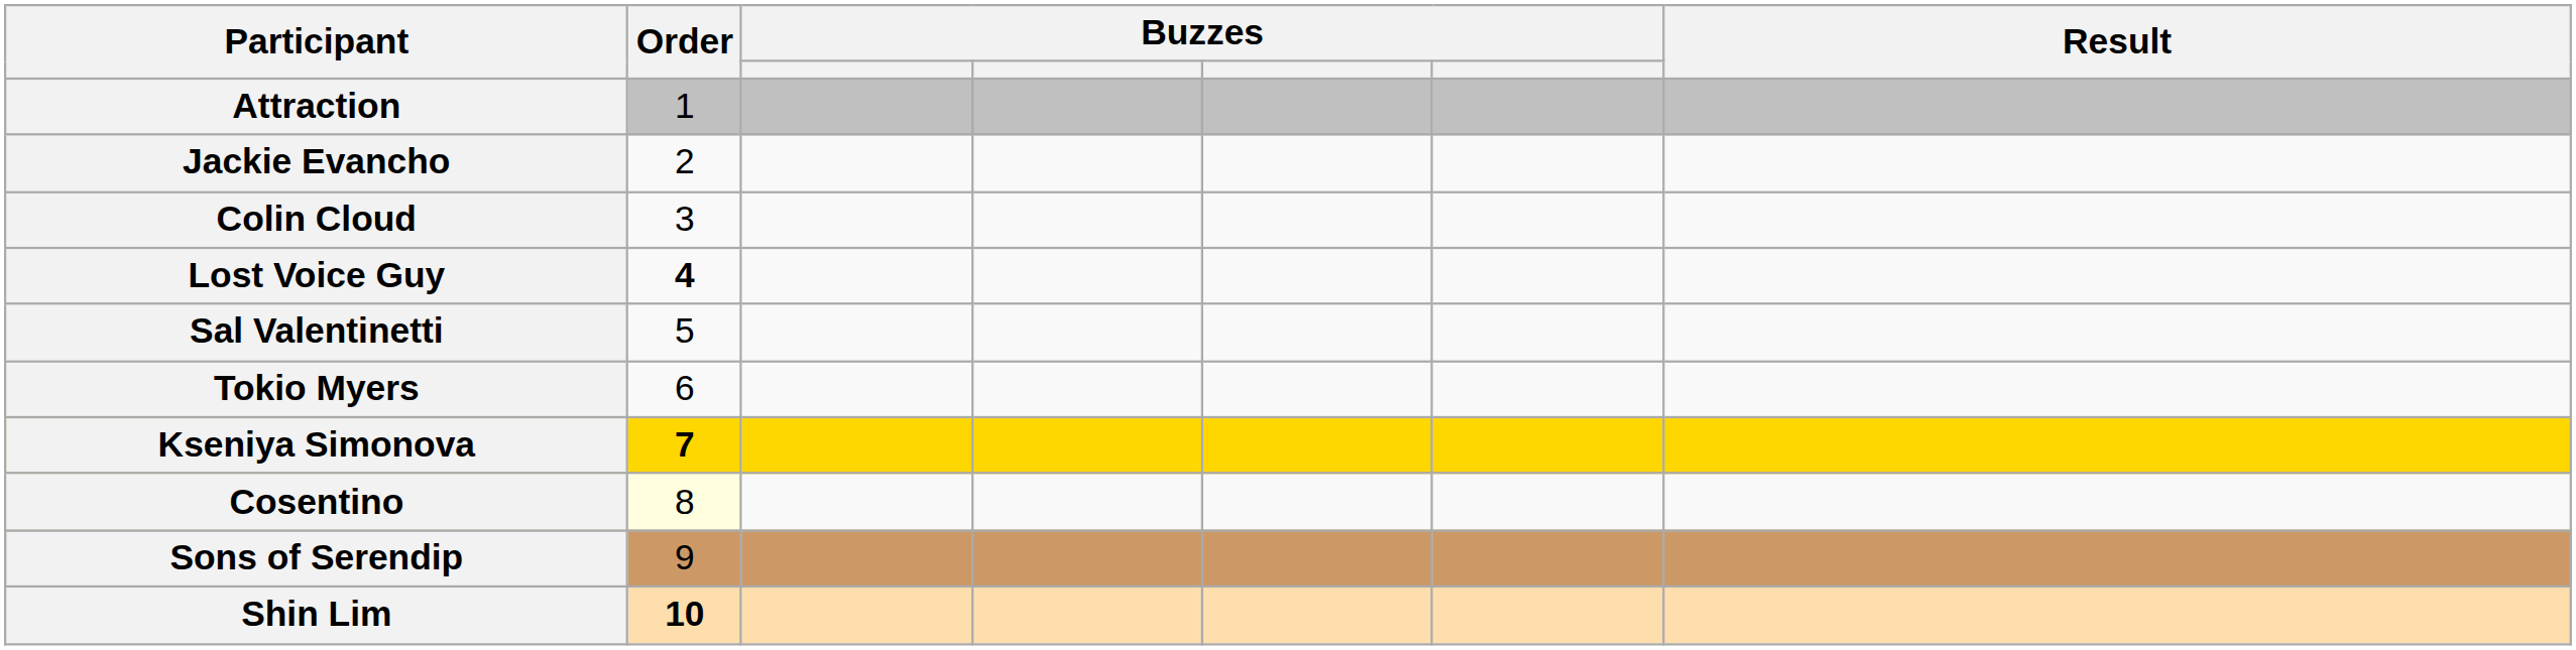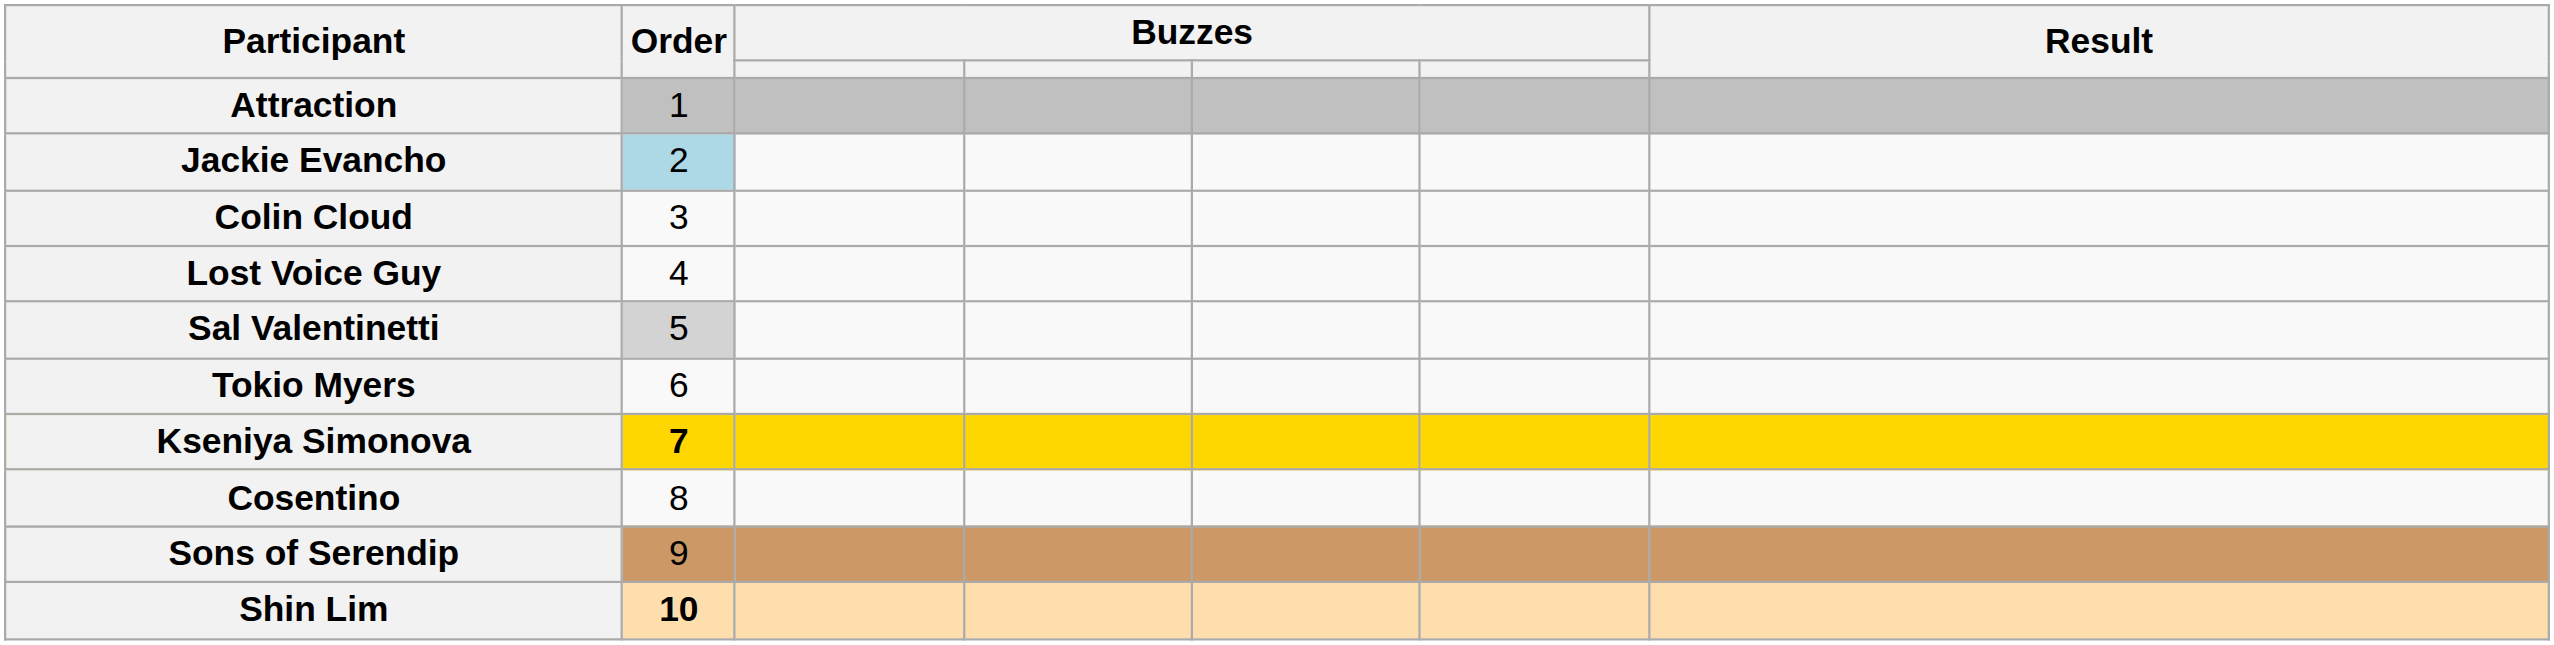Jackie Evancho | Order: no background -> lightblue background
Lost Voice Guy | Order: bold -> normal
Sal Valentinetti | Order: no background -> lightgrey background
Cosentino | Order: lightyellow background -> no background
